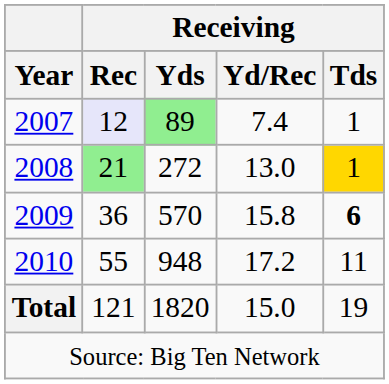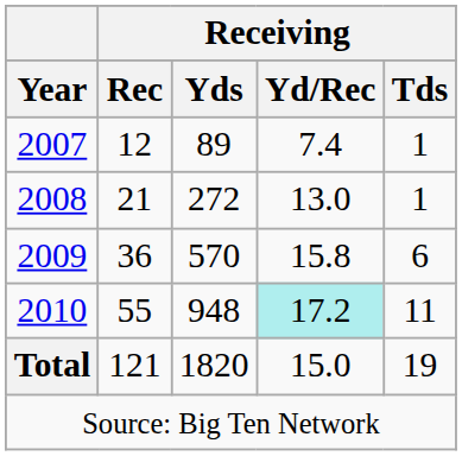2007 | Receiving / Rec: lavender background -> no background
2007 | Receiving / Yds: lightgreen background -> no background
2008 | Receiving / Rec: lightgreen background -> no background
2008 | Receiving / Tds: gold background -> no background
2009 | Receiving / Tds: bold -> normal
2010 | Receiving / Yd/Rec: no background -> paleturquoise background
